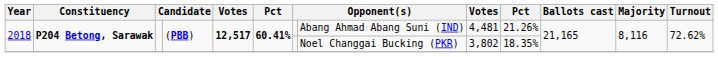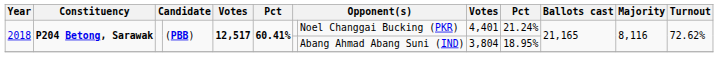row 2 | column 8: Abang Ahmad Abang Suni (IND) -> Noel Changgai Bucking (PKR)
row 2 | column 9: 4,481 -> 4,401
row 2 | column 10: 21.26% -> 21.24%
row 3 | column 8: Noel Changgai Bucking (PKR) -> Abang Ahmad Abang Suni (IND)
row 3 | column 9: 3,802 -> 3,804
row 3 | column 10: 18.35% -> 18.95%
